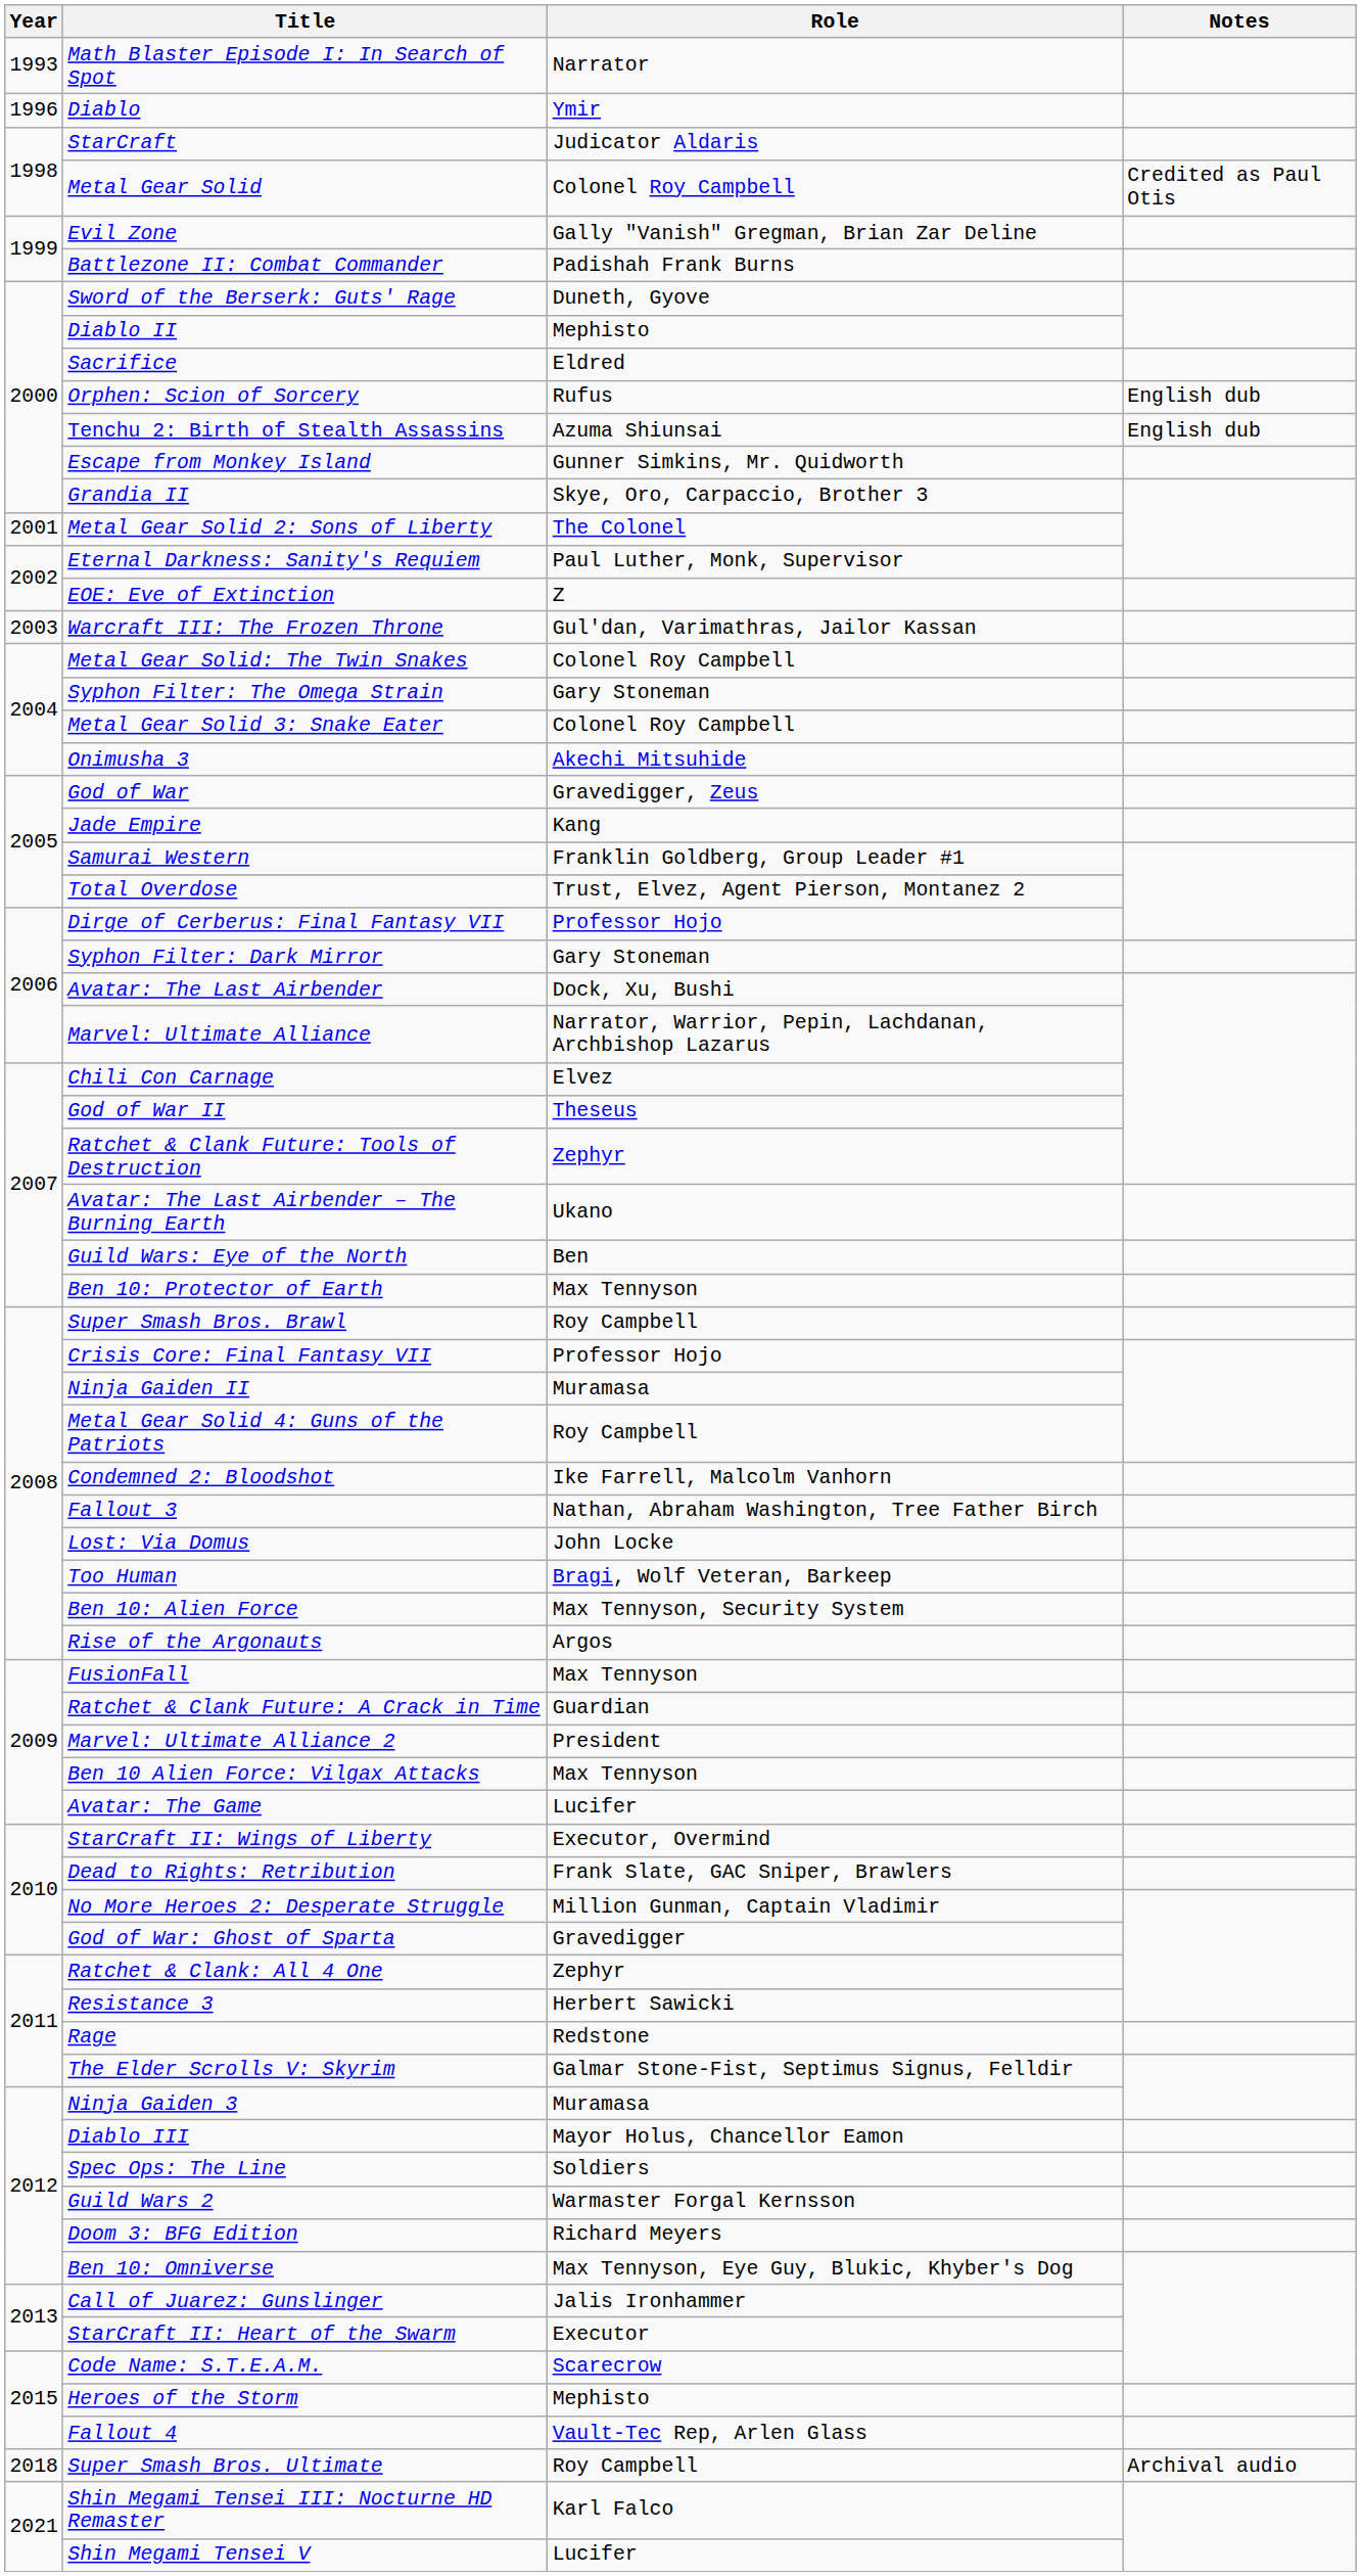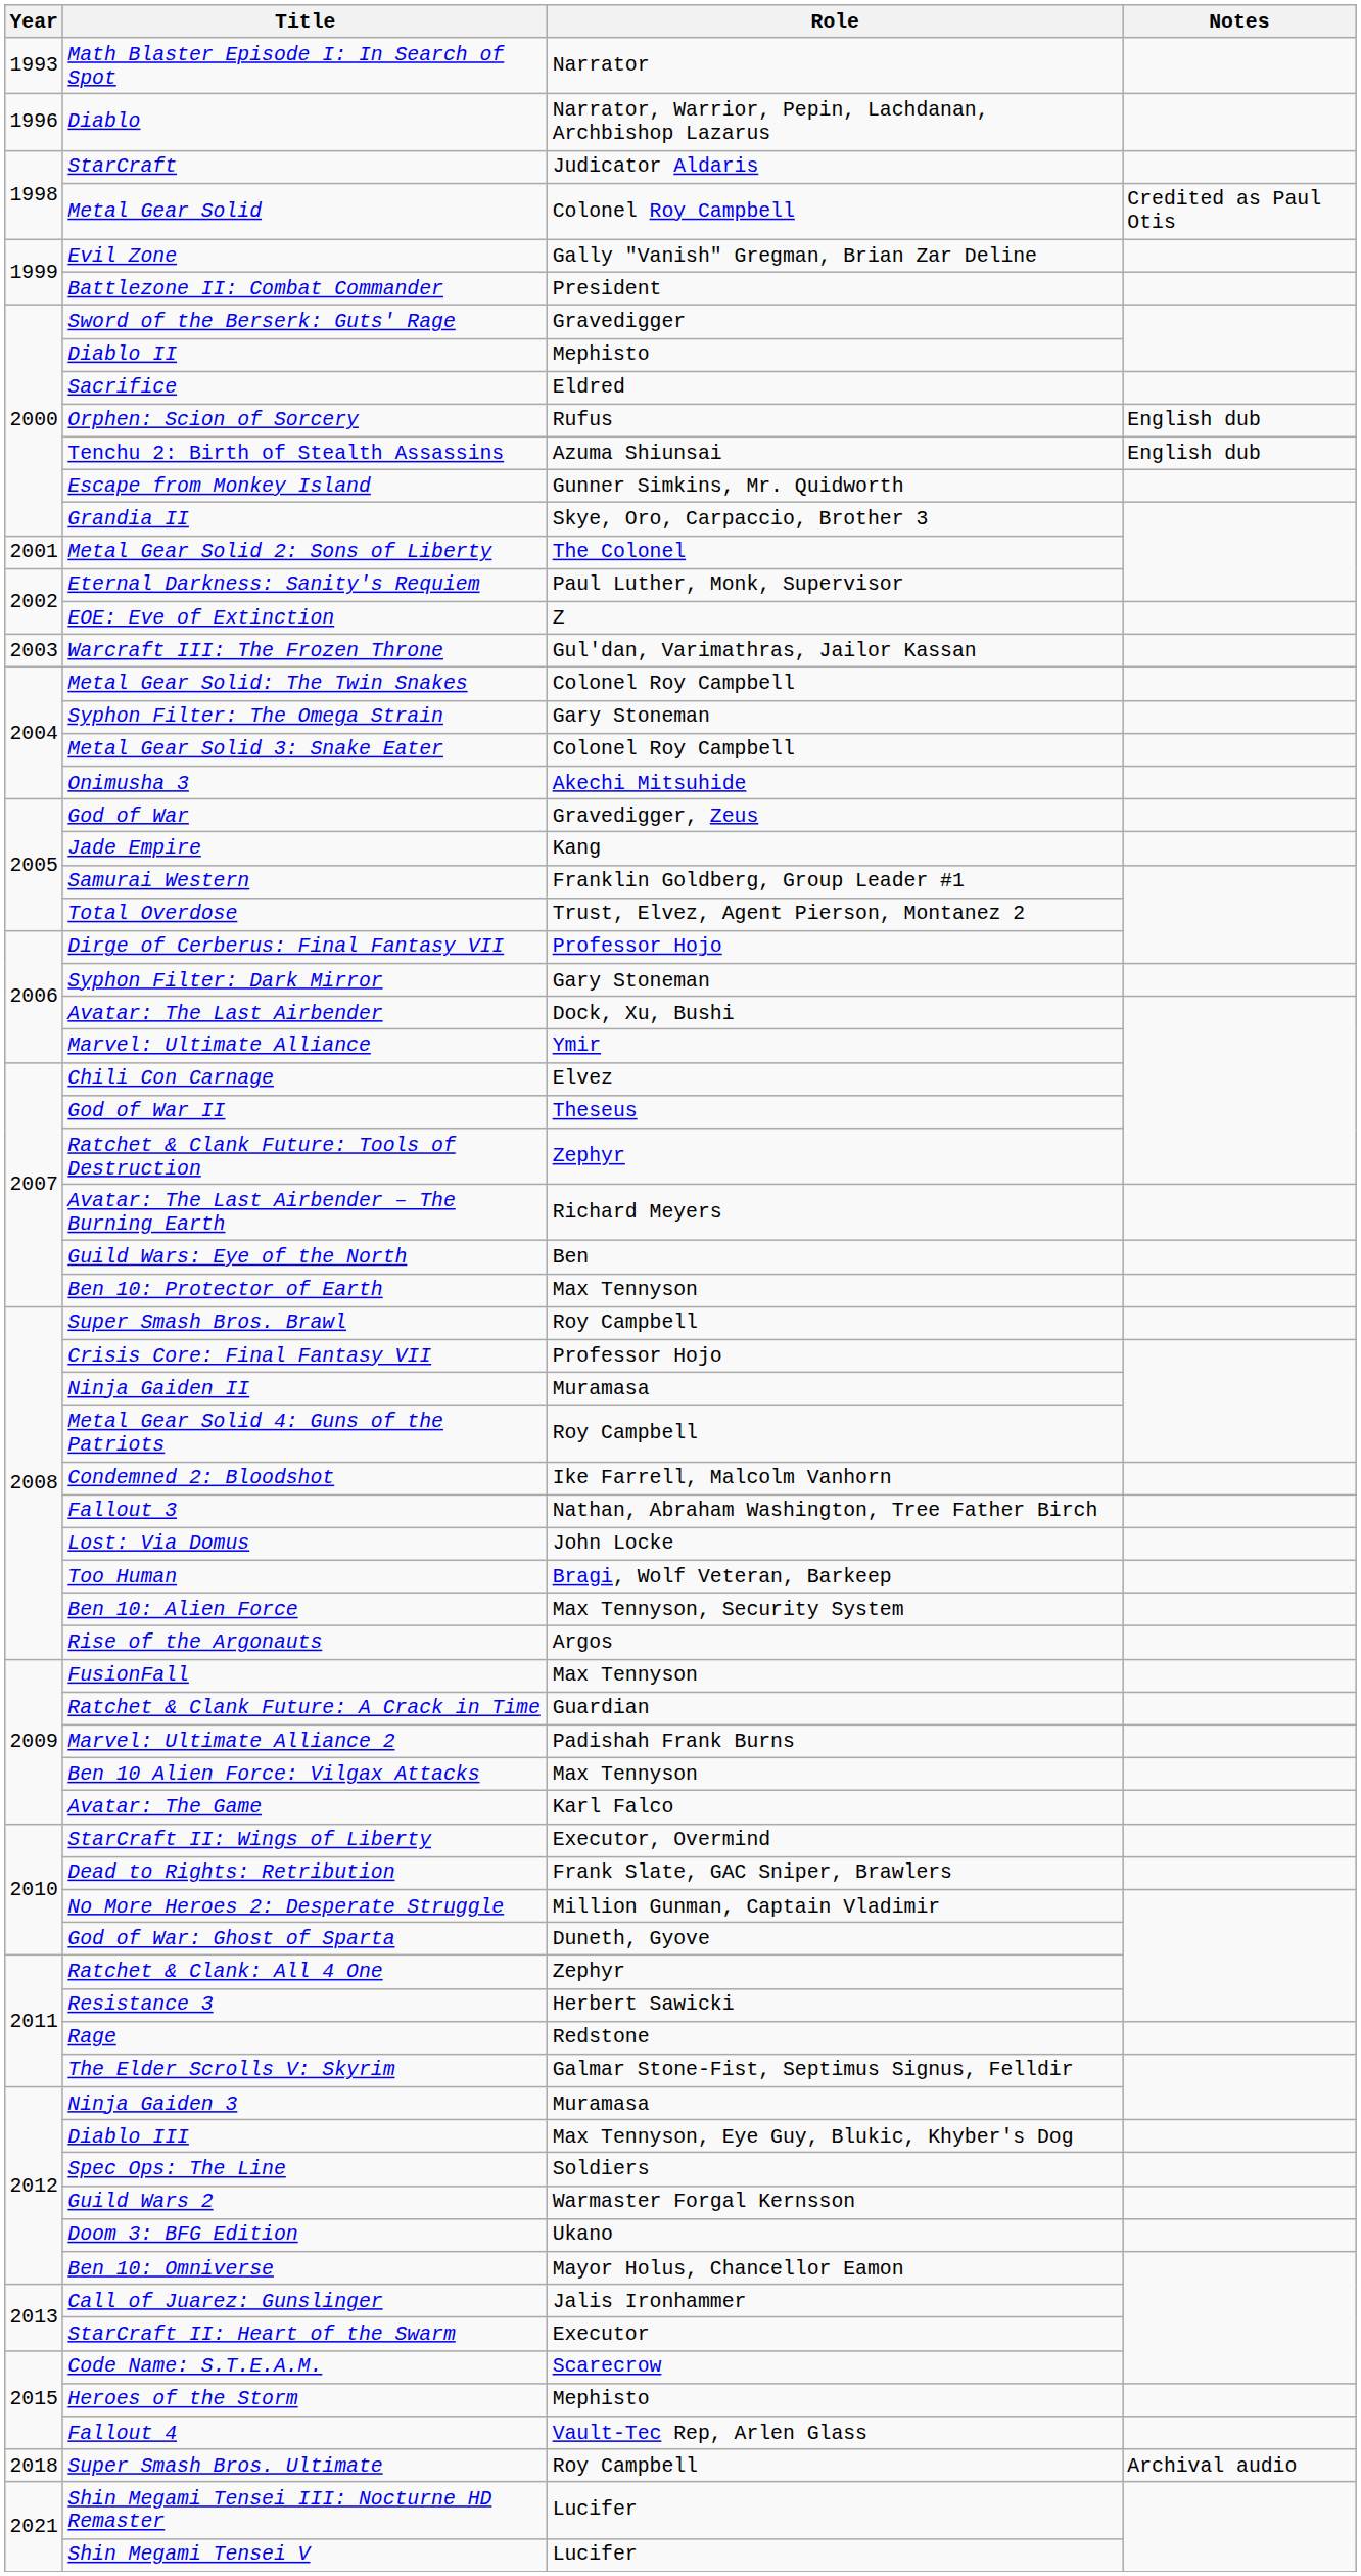Diablo | Role: Ymir -> Narrator, Warrior, Pepin, Lachdanan, Archbishop Lazarus
Battlezone II: Combat Commander | Role: Padishah Frank Burns -> President
Sword of the Berserk: Guts' Rage | Role: Duneth, Gyove -> Gravedigger
Marvel: Ultimate Alliance | Role: Narrator, Warrior, Pepin, Lachdanan, Archbishop Lazarus -> Ymir
Avatar: The Last Airbender – The Burning Earth | Role: Ukano -> Richard Meyers
Marvel: Ultimate Alliance 2 | Role: President -> Padishah Frank Burns
Avatar: The Game | Role: Lucifer -> Karl Falco
God of War: Ghost of Sparta | Role: Gravedigger -> Duneth, Gyove
Diablo III | Role: Mayor Holus, Chancellor Eamon -> Max Tennyson, Eye Guy, Blukic, Khyber's Dog
Doom 3: BFG Edition | Role: Richard Meyers -> Ukano
Ben 10: Omniverse | Role: Max Tennyson, Eye Guy, Blukic, Khyber's Dog -> Mayor Holus, Chancellor Eamon
Shin Megami Tensei III: Nocturne HD Remaster | Role: Karl Falco -> Lucifer
